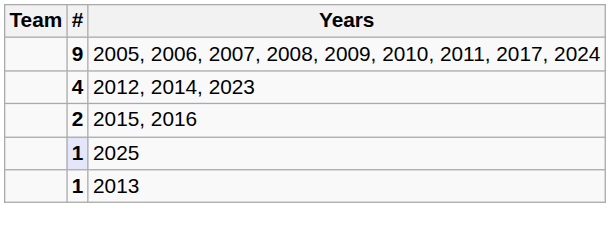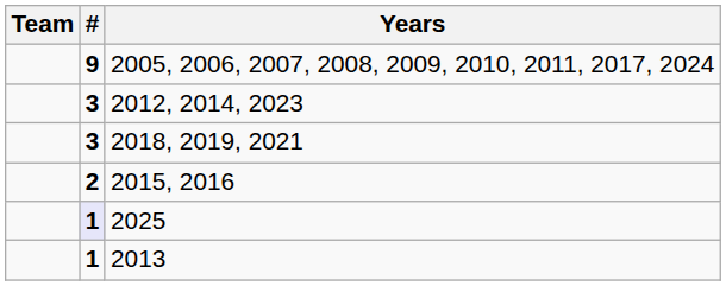2012, 2014, 2023 | #: 4 -> 3
+ row: 3 | 2018, 2019, 2021
